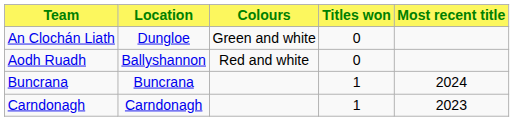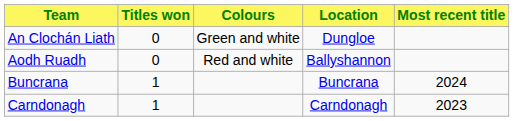columns swapped: Location <-> Titles won
